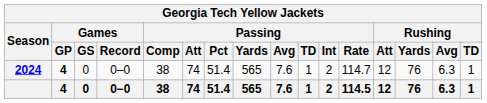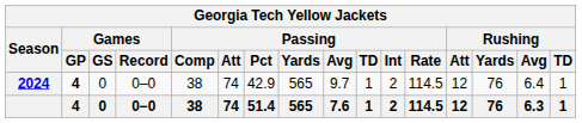2024 | Passing / Pct: 51.4 -> 42.9
2024 | Passing / Avg: 7.6 -> 9.7
2024 | Passing / Rate: 114.7 -> 114.5
2024 | Rushing / Avg: 6.3 -> 6.4
